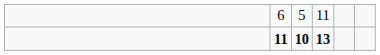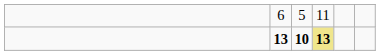row 2 | column 2: 11 -> 13
row 2 | column 4: no background -> khaki background
